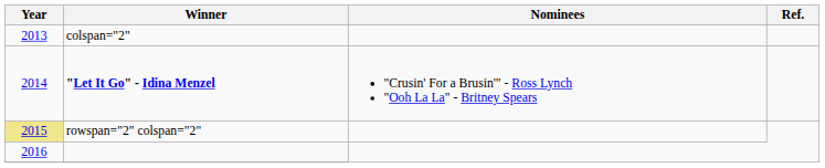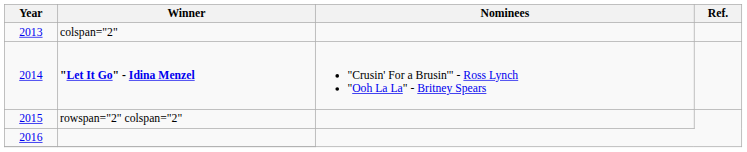rowspan="2" colspan="2" | Year: khaki background -> no background
